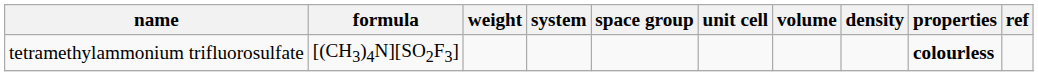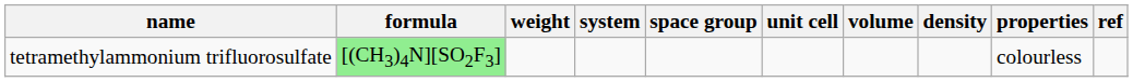tetramethylammonium trifluorosulfate | formula: no background -> lightgreen background
tetramethylammonium trifluorosulfate | properties: bold -> normal
